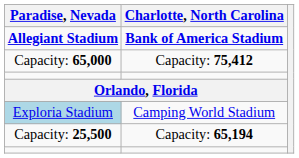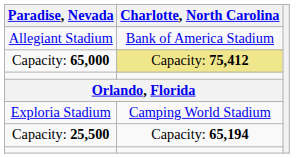Allegiant Stadium | Paradise, Nevada: bold -> normal
Allegiant Stadium | Charlotte, North Carolina: bold -> normal
Capacity: 65,000 | Charlotte, North Carolina: no background -> khaki background
Exploria Stadium | Paradise, Nevada: lightblue background -> no background
